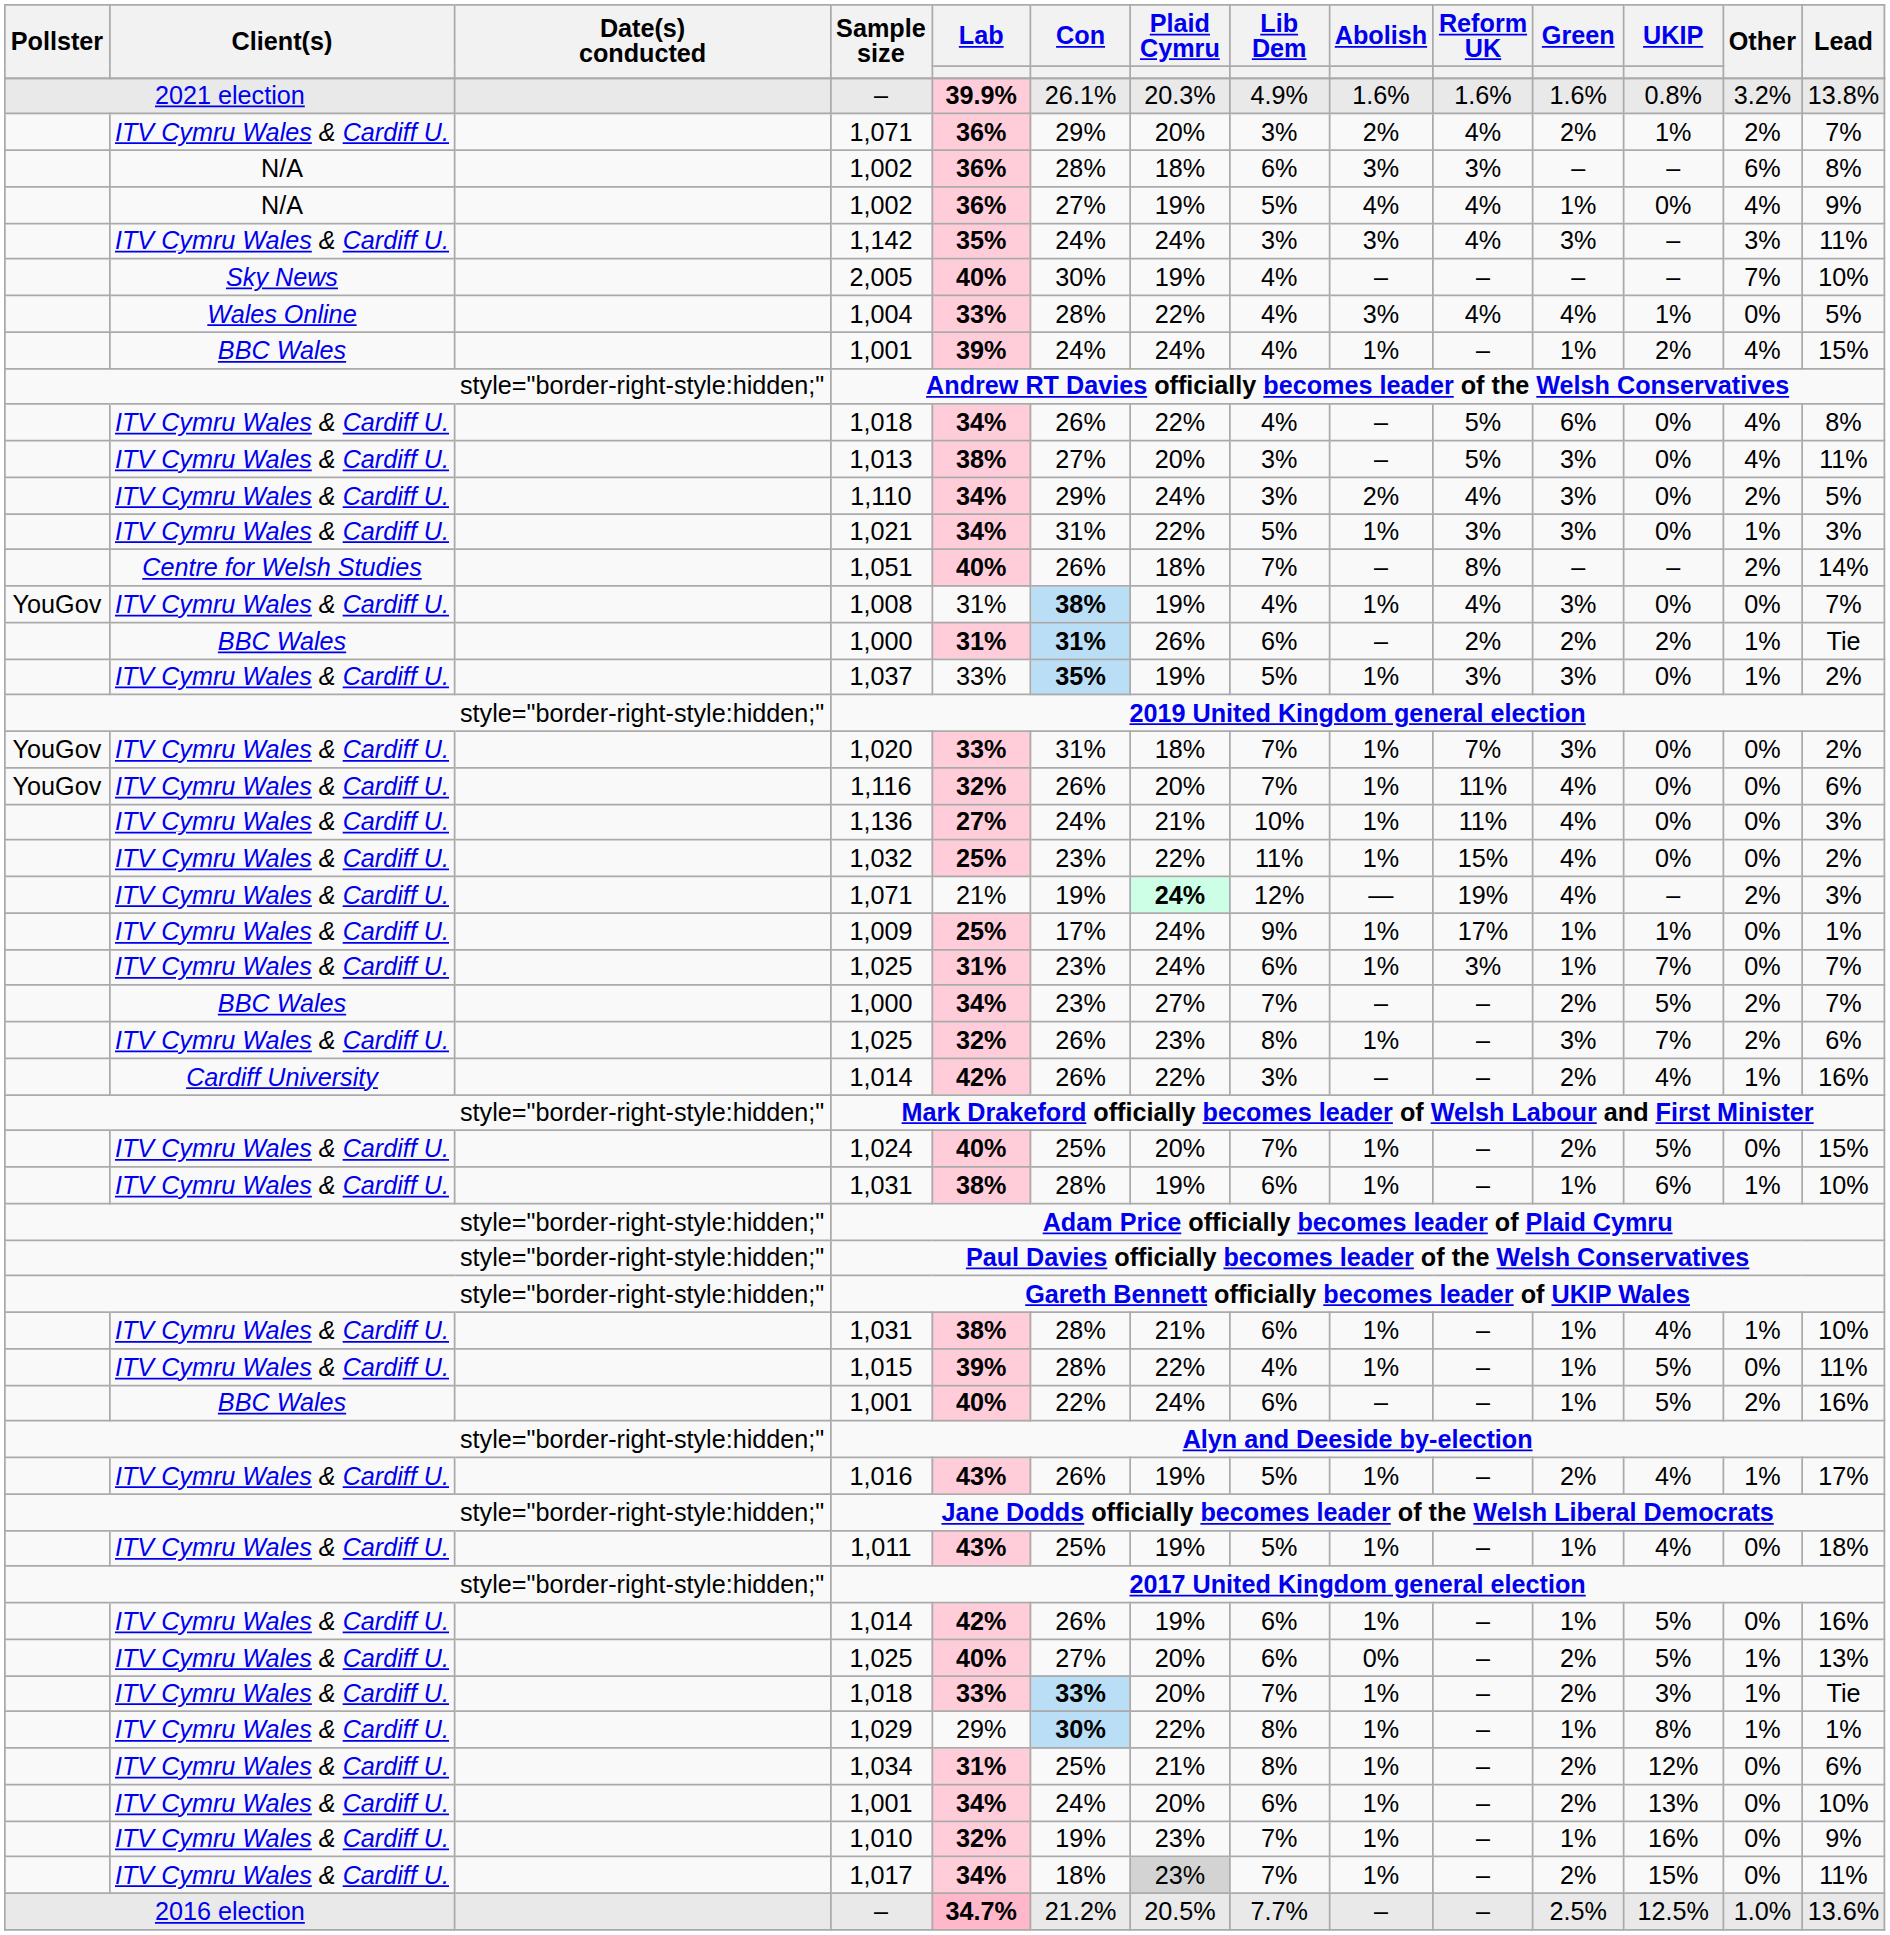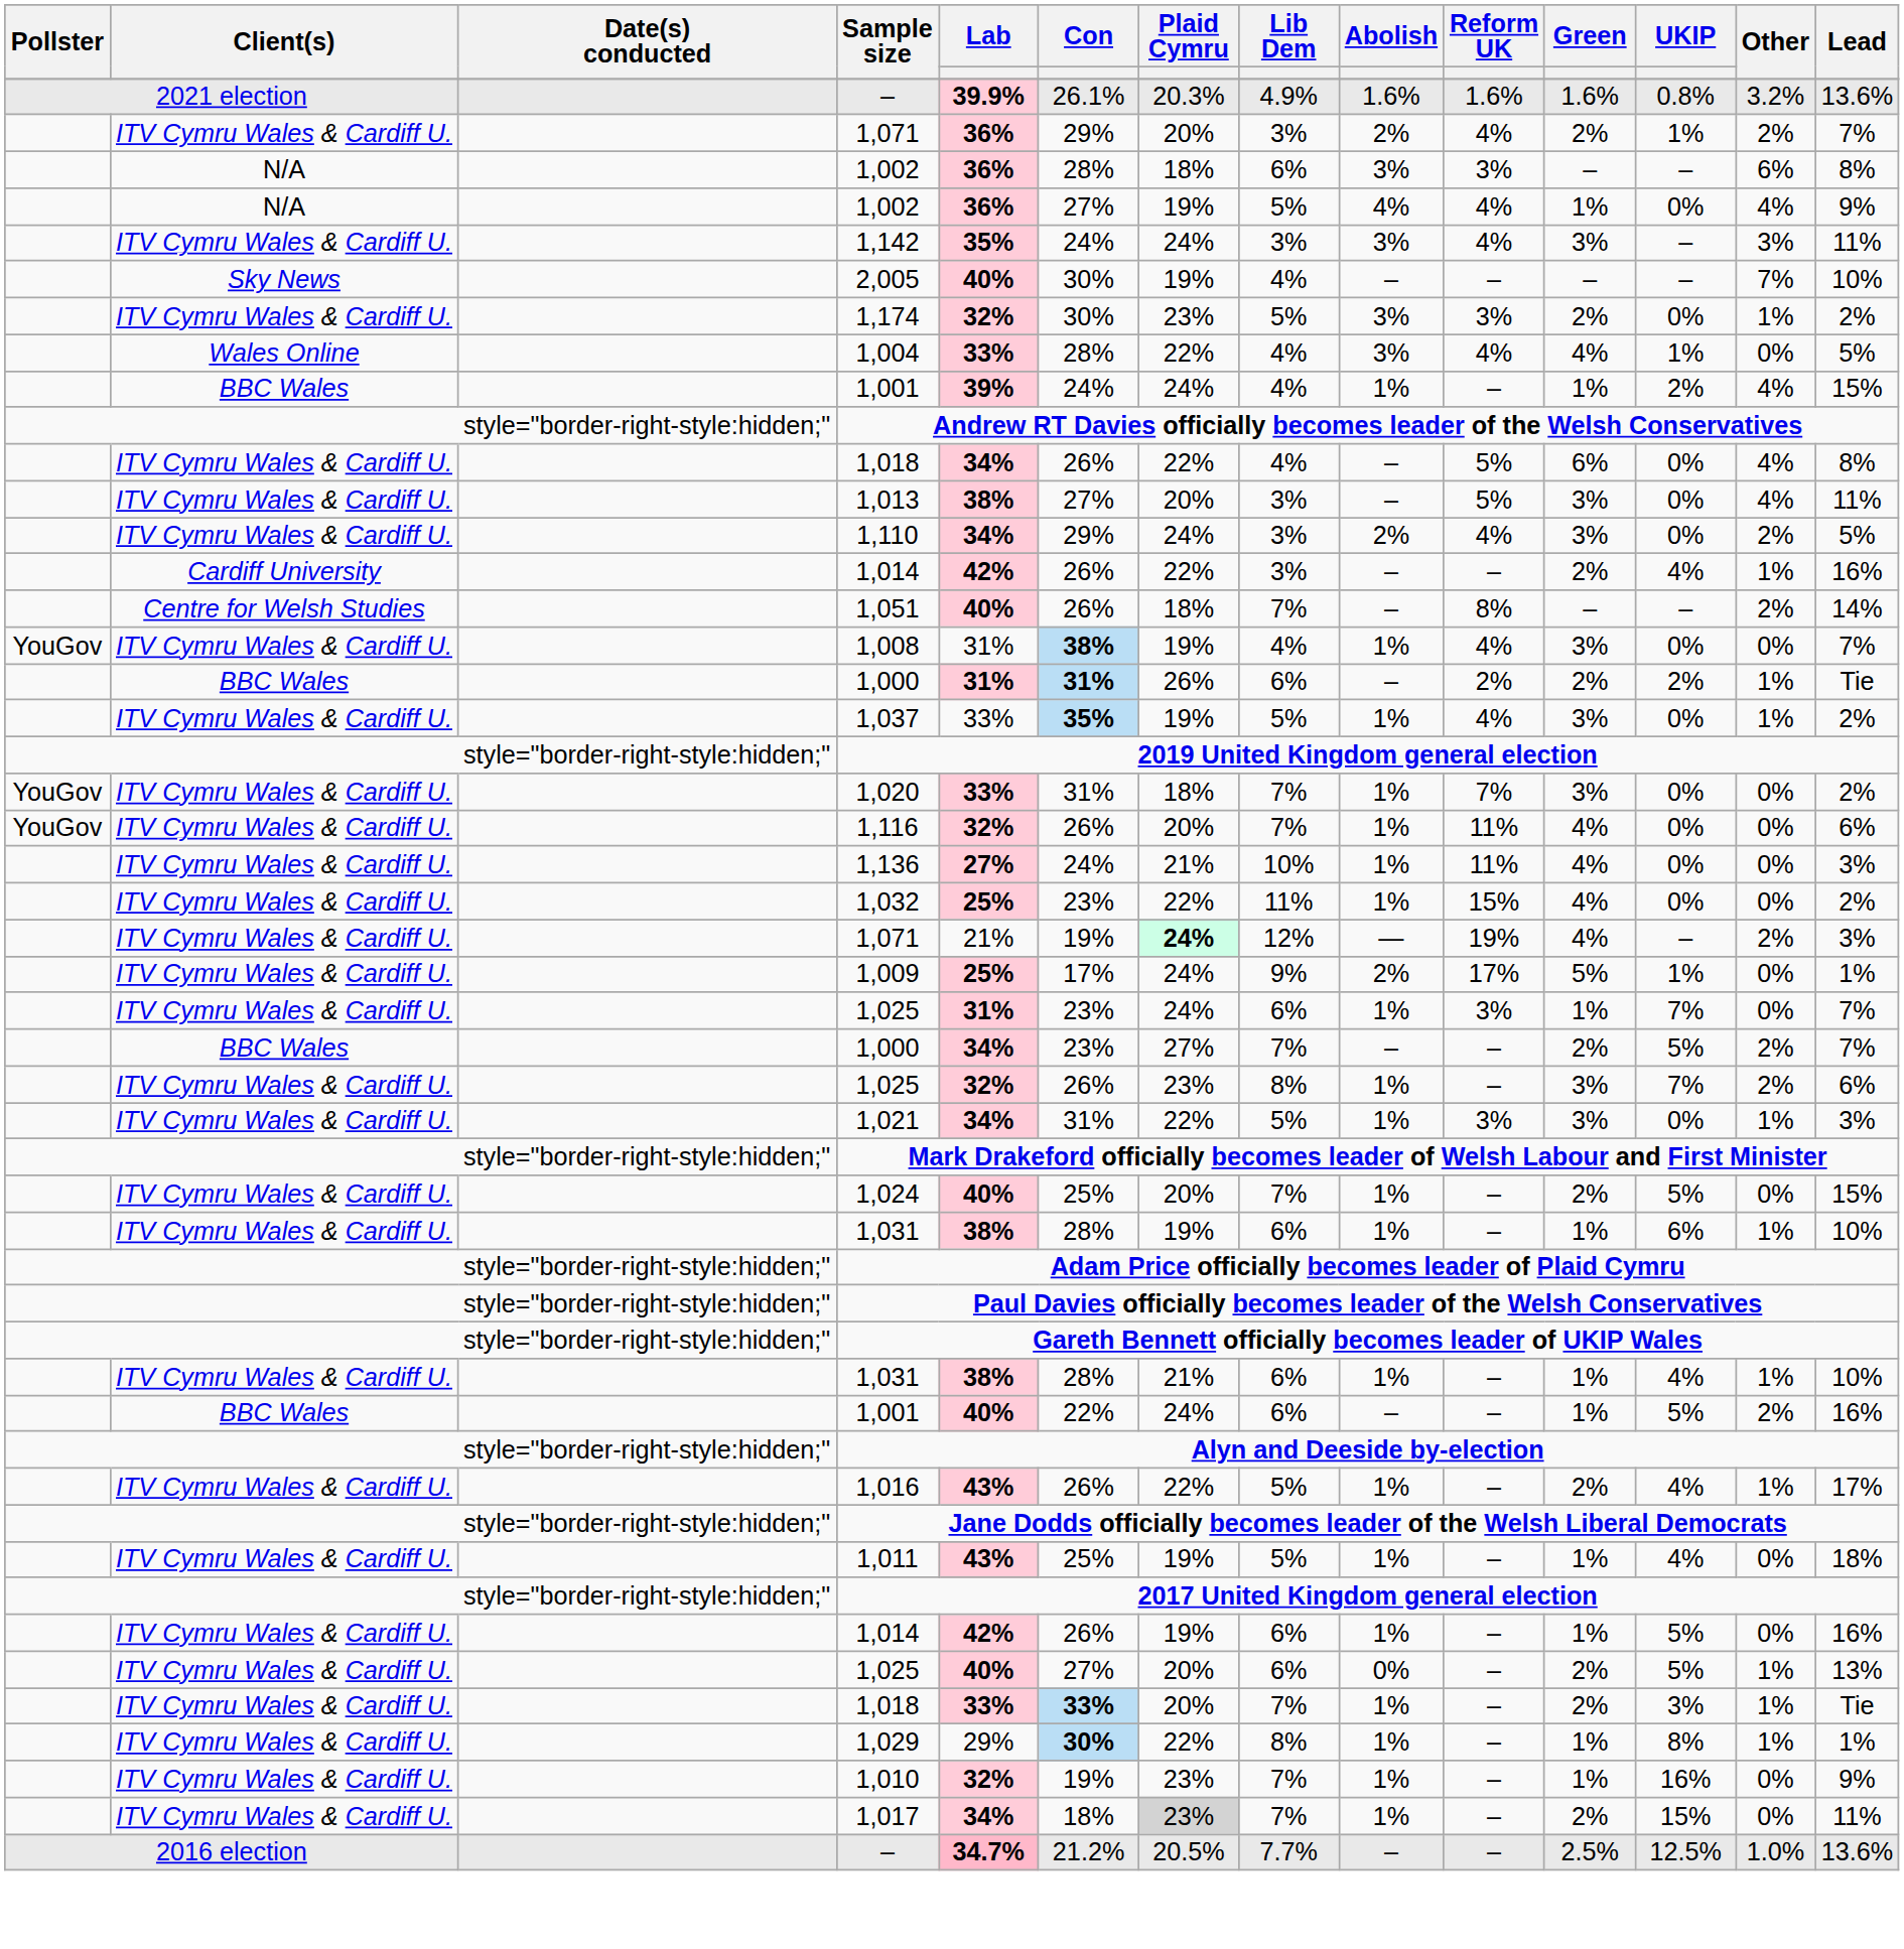2021 election / – | Lead: 13.8% -> 13.6%
+ row: ITV Cymru Wales & Cardiff U. | 1,174 | 32% | 30% | 23% | 5% | 3% | 3% | 2% | 0% | 1% | 2%
rows swapped: 1,021 <-> Cardiff University / 1,014
1,037 | Reform UK: 3% -> 4%
1,009 | Abolish: 1% -> 2%
1,009 | Green: 1% -> 5%
- row: ITV Cymru Wales & Cardiff U. | 1,015 | 39% | 28% | 22% | 4% | 1% | – | 1% | 5% | 0% | 11%
1,016 | Plaid Cymru: 19% -> 22%
- row: ITV Cymru Wales & Cardiff U. | 1,034 | 31% | 25% | 21% | 8% | 1% | – | 2% | 12% | 0% | 6%
- row: ITV Cymru Wales & Cardiff U. | 1,001 | 34% | 24% | 20% | 6% | 1% | – | 2% | 13% | 0% | 10%
